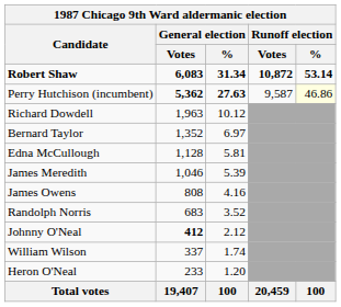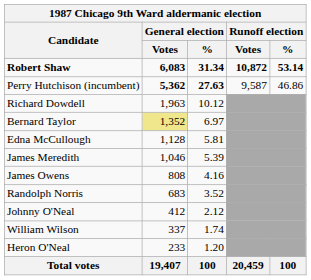Perry Hutchison (incumbent) | Runoff election / %: lightyellow background -> no background
Bernard Taylor | General election / Votes: no background -> khaki background
Johnny O'Neal | General election / Votes: bold -> normal
